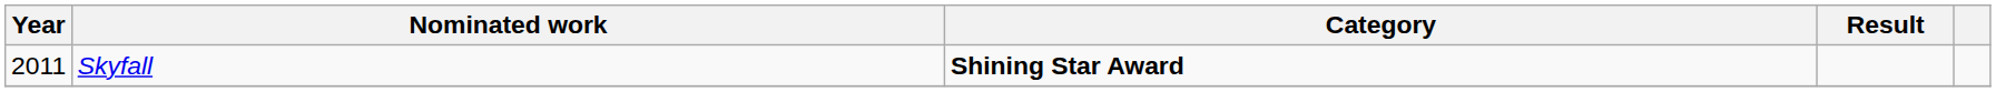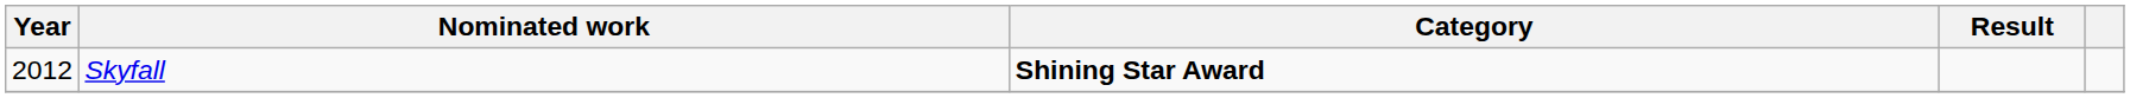Skyfall | Year: 2011 -> 2012
